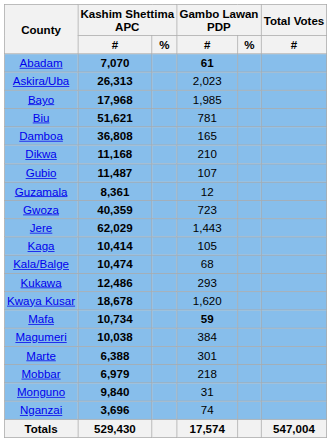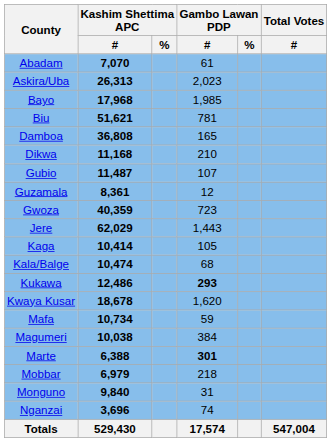Abadam | Gambo Lawan PDP / #: bold -> normal
Kukawa | Gambo Lawan PDP / #: normal -> bold
Mafa | Gambo Lawan PDP / #: bold -> normal
Marte | Gambo Lawan PDP / #: normal -> bold
